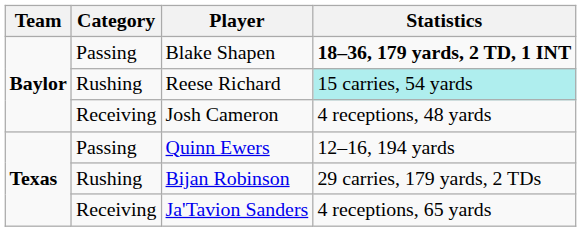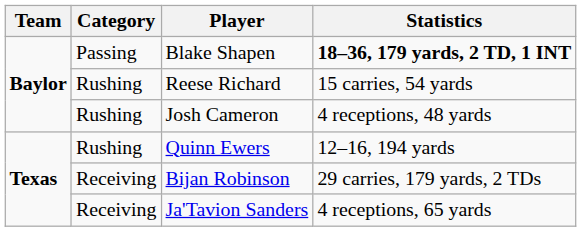Reese Richard | Statistics: paleturquoise background -> no background
Josh Cameron | Category: Receiving -> Rushing
Quinn Ewers | Category: Passing -> Rushing
Bijan Robinson | Category: Rushing -> Receiving
